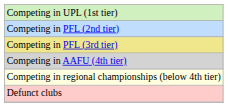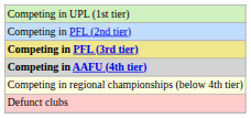row 3 | column 1: normal -> bold
row 4 | column 1: normal -> bold
